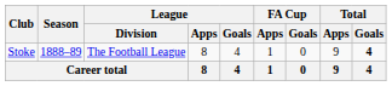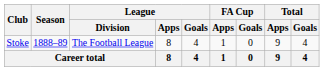Stoke | Total / Goals: bold -> normal
